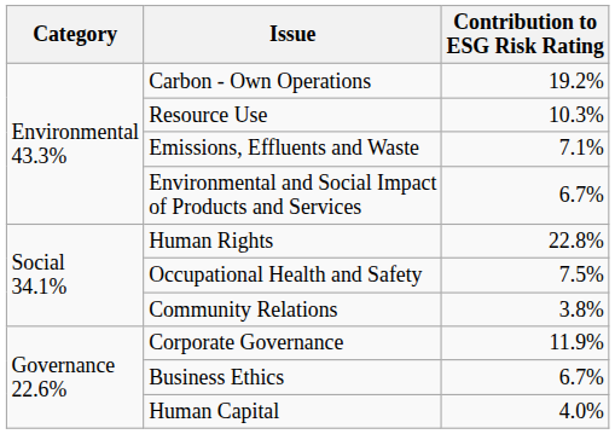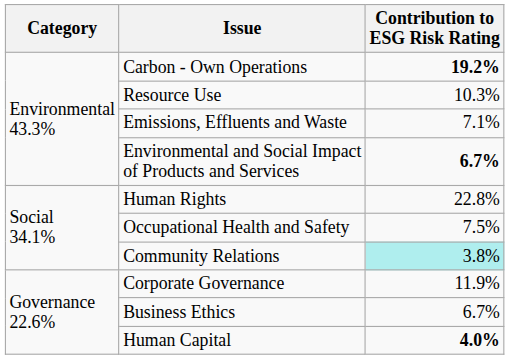Carbon - Own Operations | Contribution to ESG Risk Rating: normal -> bold
Environmental and Social Impact of Products and Services | Contribution to ESG Risk Rating: normal -> bold
Community Relations | Contribution to ESG Risk Rating: no background -> paleturquoise background
Human Capital | Contribution to ESG Risk Rating: normal -> bold
